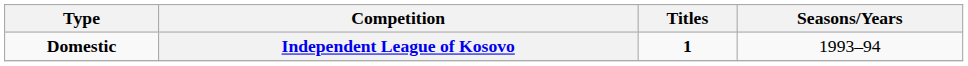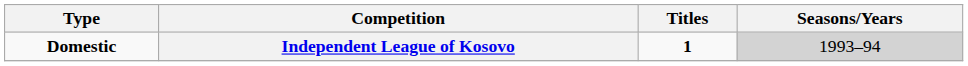Independent League of Kosovo | Seasons/Years: no background -> lightgrey background
